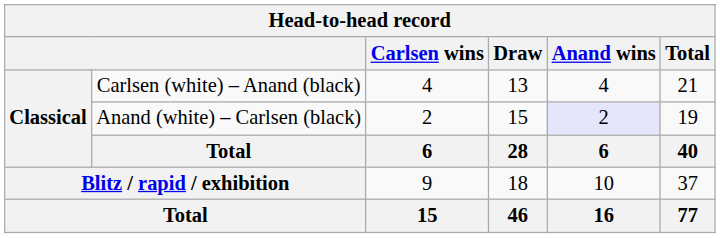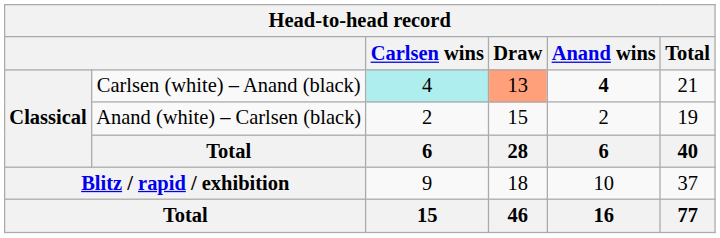Carlsen (white) – Anand (black) | Carlsen wins: no background -> paleturquoise background
Carlsen (white) – Anand (black) | Draw: no background -> lightsalmon background
Carlsen (white) – Anand (black) | Anand wins: normal -> bold
Anand (white) – Carlsen (black) | Anand wins: lavender background -> no background
